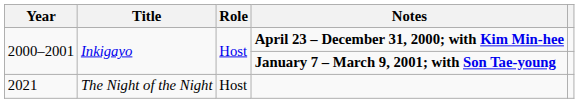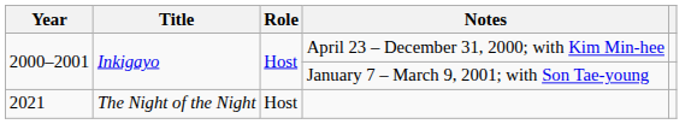April 23 – December 31, 2000; with Kim Min-hee | Notes: bold -> normal
January 7 – March 9, 2001; with Son Tae-young | Notes: bold -> normal
